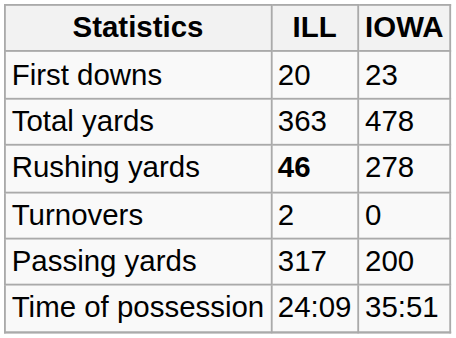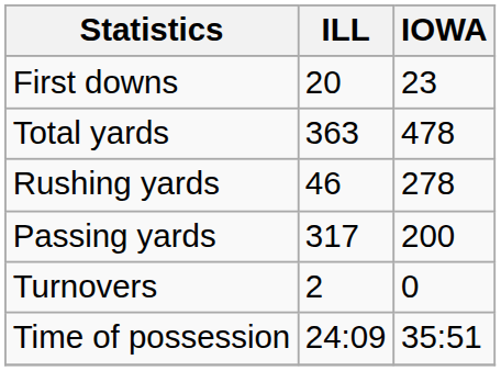Rushing yards | ILL: bold -> normal
rows swapped: Passing yards <-> Turnovers
